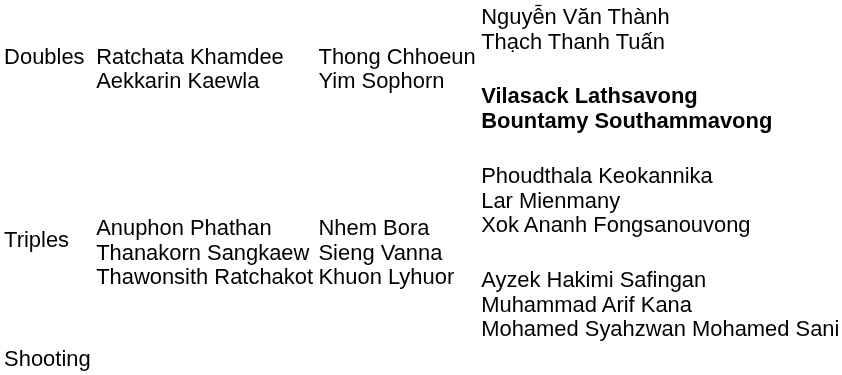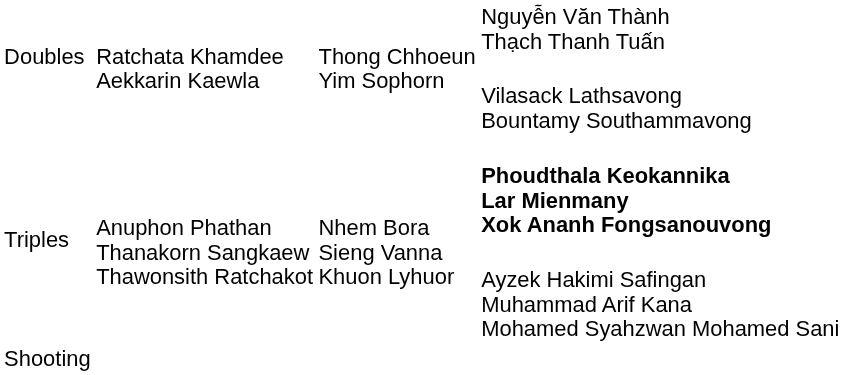Vilasack Lathsavong Bountamy Southammavong | column 4: bold -> normal
Phoudthala Keokannika Lar Mienmany Xok Ananh Fongsanouvong | column 4: normal -> bold
